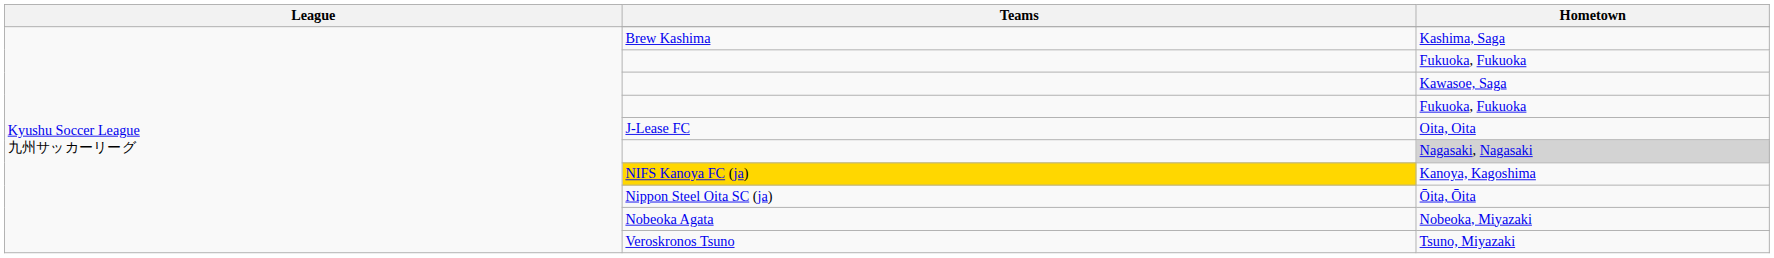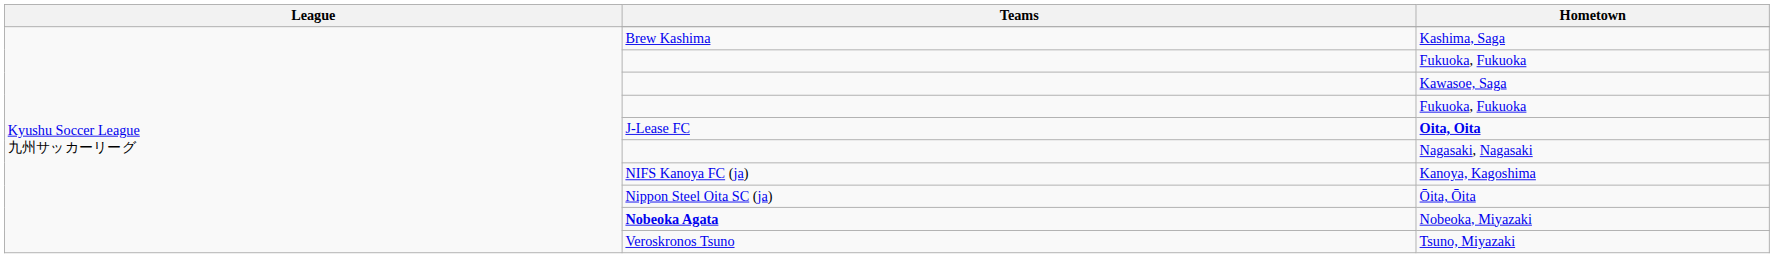Oita, Oita | Hometown: normal -> bold
Nagasaki, Nagasaki | Hometown: lightgrey background -> no background
Kanoya, Kagoshima | Teams: gold background -> no background
Nobeoka, Miyazaki | Teams: normal -> bold
